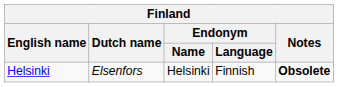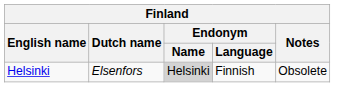row 4 | Endonym / Name: no background -> lightgrey background
row 4 | Notes: bold -> normal
